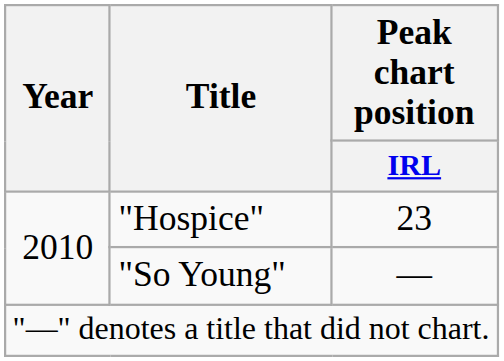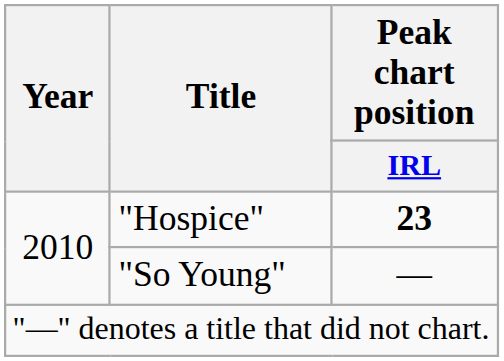"Hospice" | Peak chart position / IRL: normal -> bold
